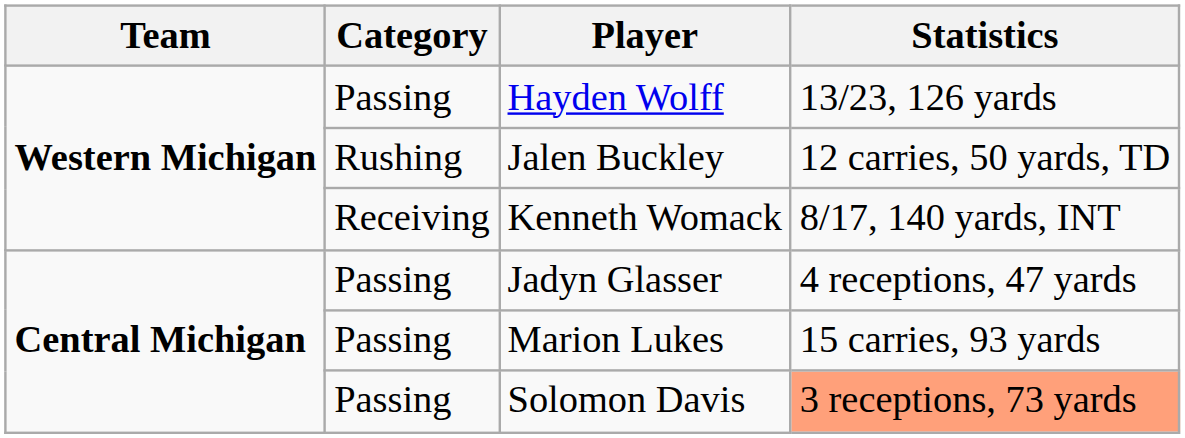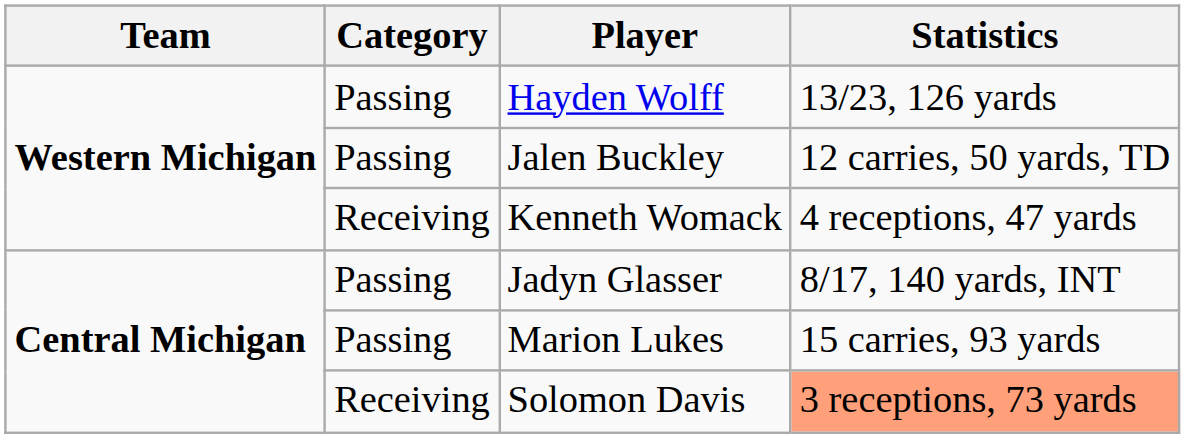Jalen Buckley | Category: Rushing -> Passing
Kenneth Womack | Statistics: 8/17, 140 yards, INT -> 4 receptions, 47 yards
Jadyn Glasser | Statistics: 4 receptions, 47 yards -> 8/17, 140 yards, INT
Solomon Davis | Category: Passing -> Receiving
